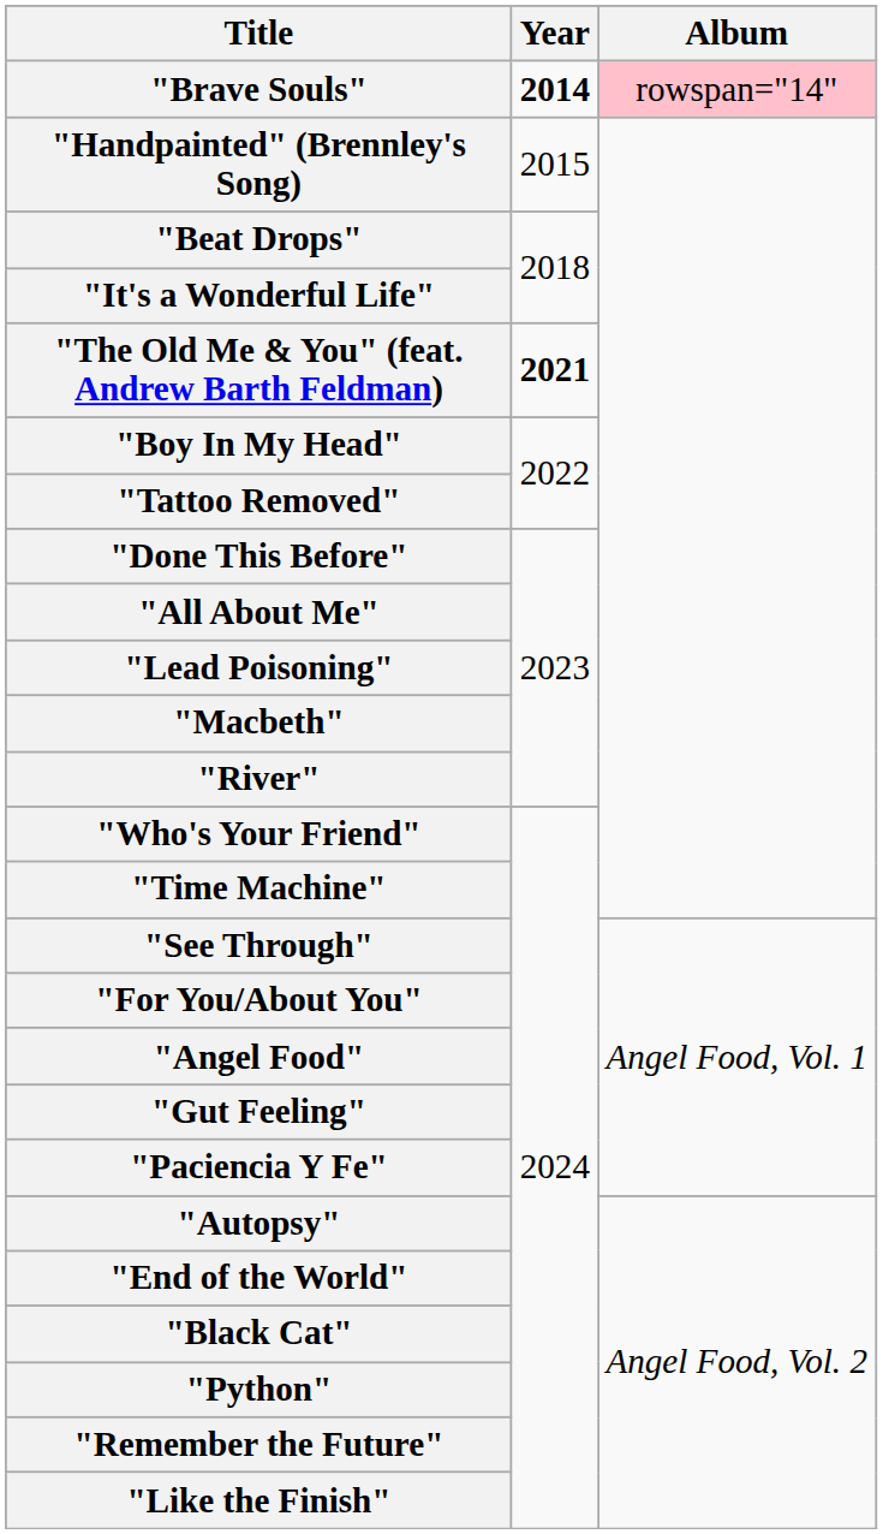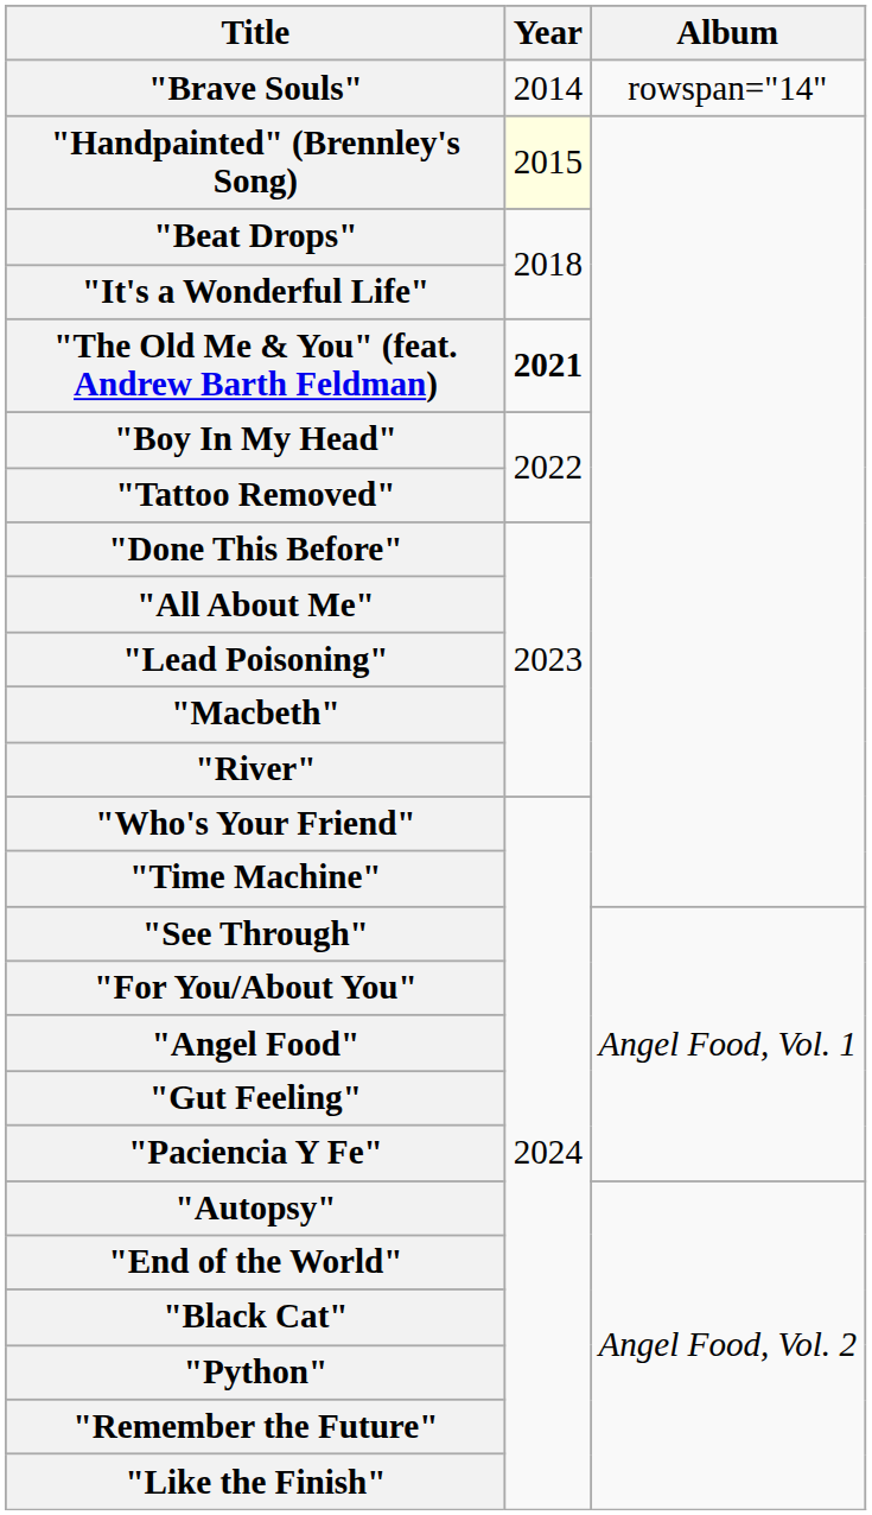"Brave Souls" | Year: bold -> normal
"Brave Souls" | Album: pink background -> no background
"Handpainted" (Brennley's Song) | Year: no background -> lightyellow background
